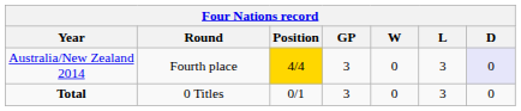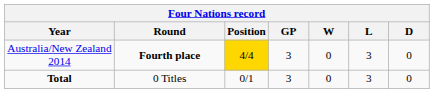Australia/New Zealand 2014 | Round: normal -> bold
Australia/New Zealand 2014 | D: lavender background -> no background
